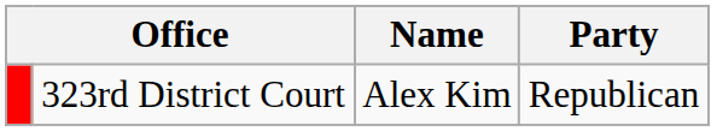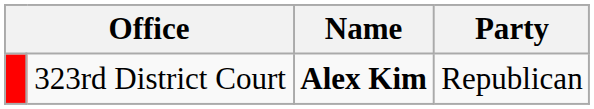323rd District Court | Name: normal -> bold
